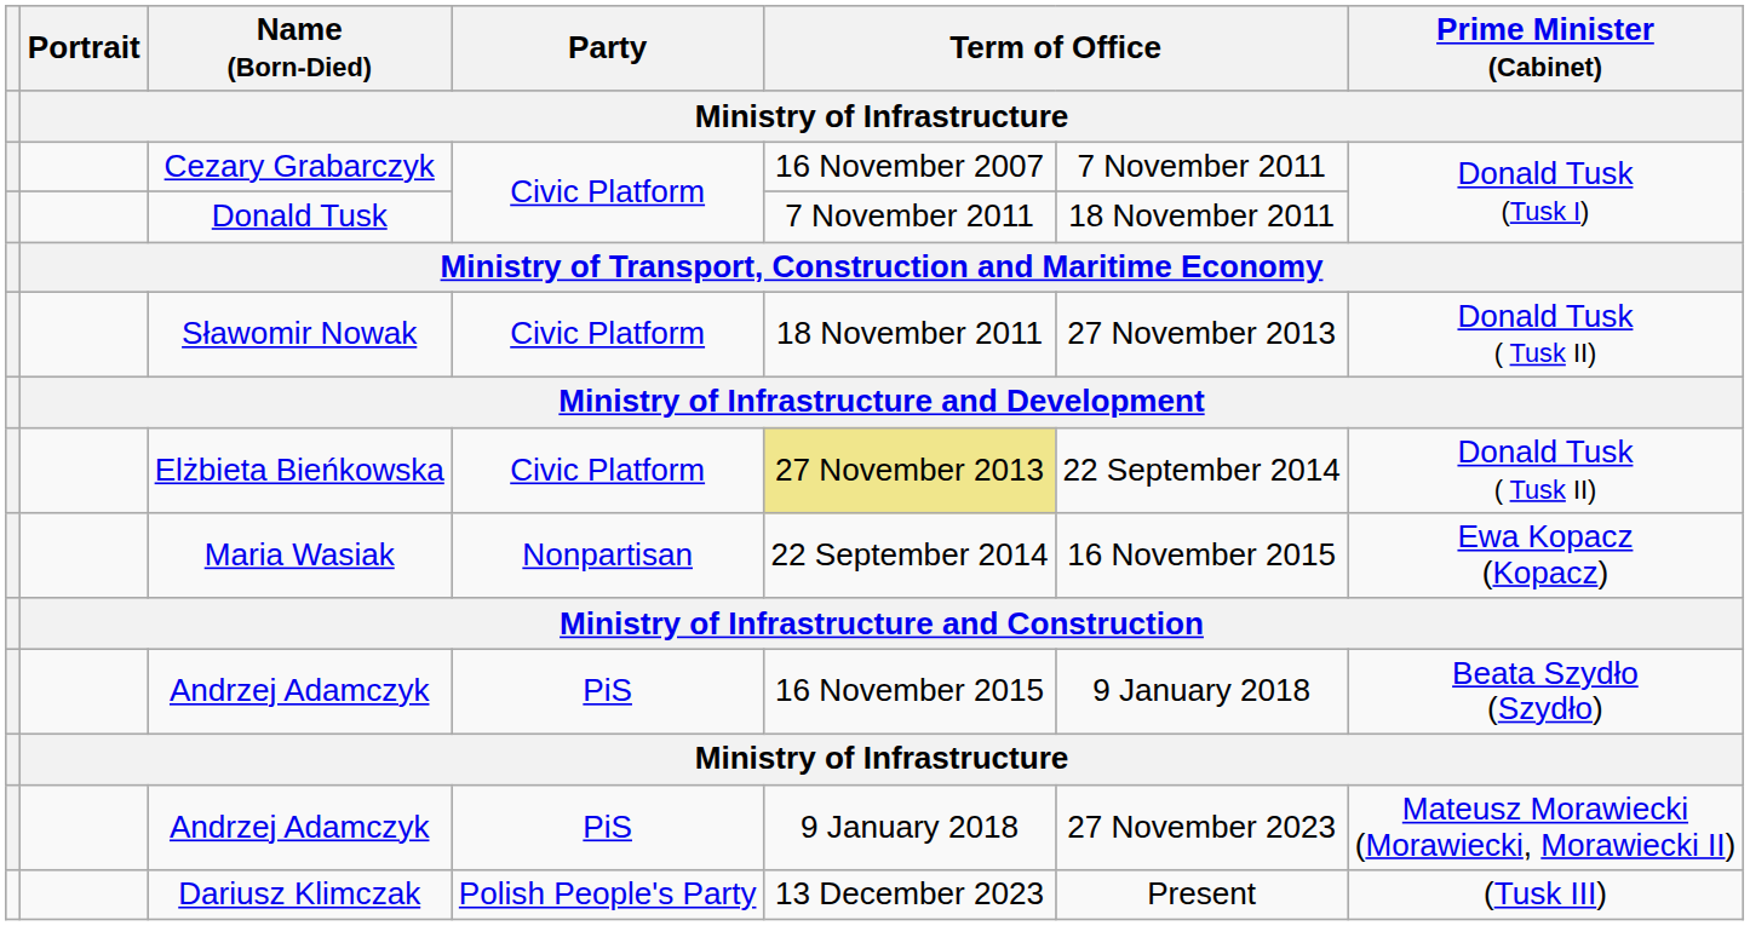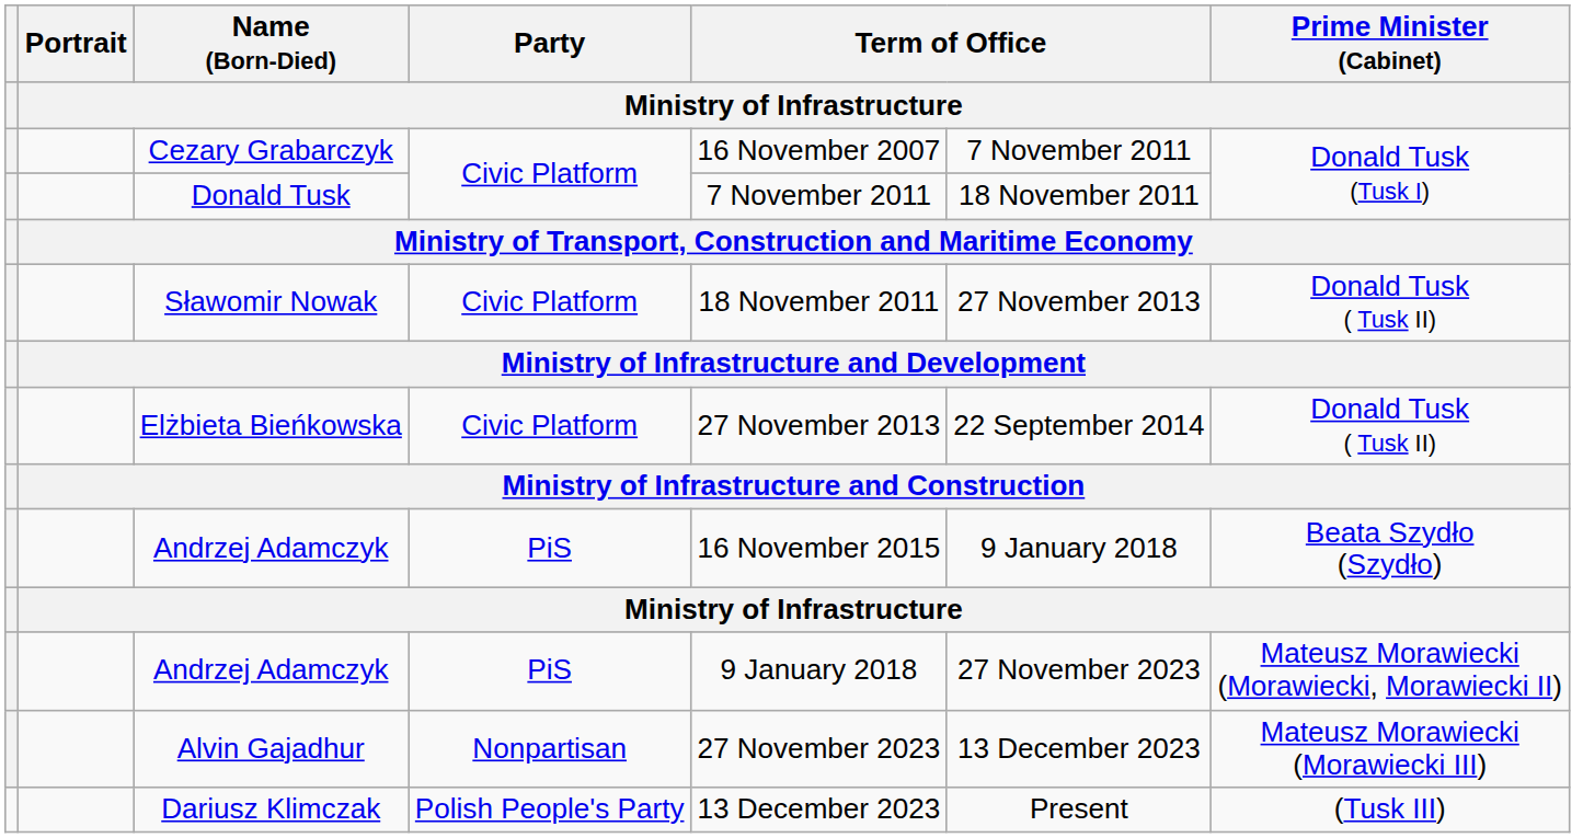Elżbieta Bieńkowska | column 5: khaki background -> no background
- row: Maria Wasiak | Nonpartisan | 22 September 2014 | 16 November 2015 | Ewa Kopacz (Kopacz)
+ row: Alvin Gajadhur | Nonpartisan | 27 November 2023 | 13 December 2023 | Mateusz Morawiecki (Morawiecki III)
